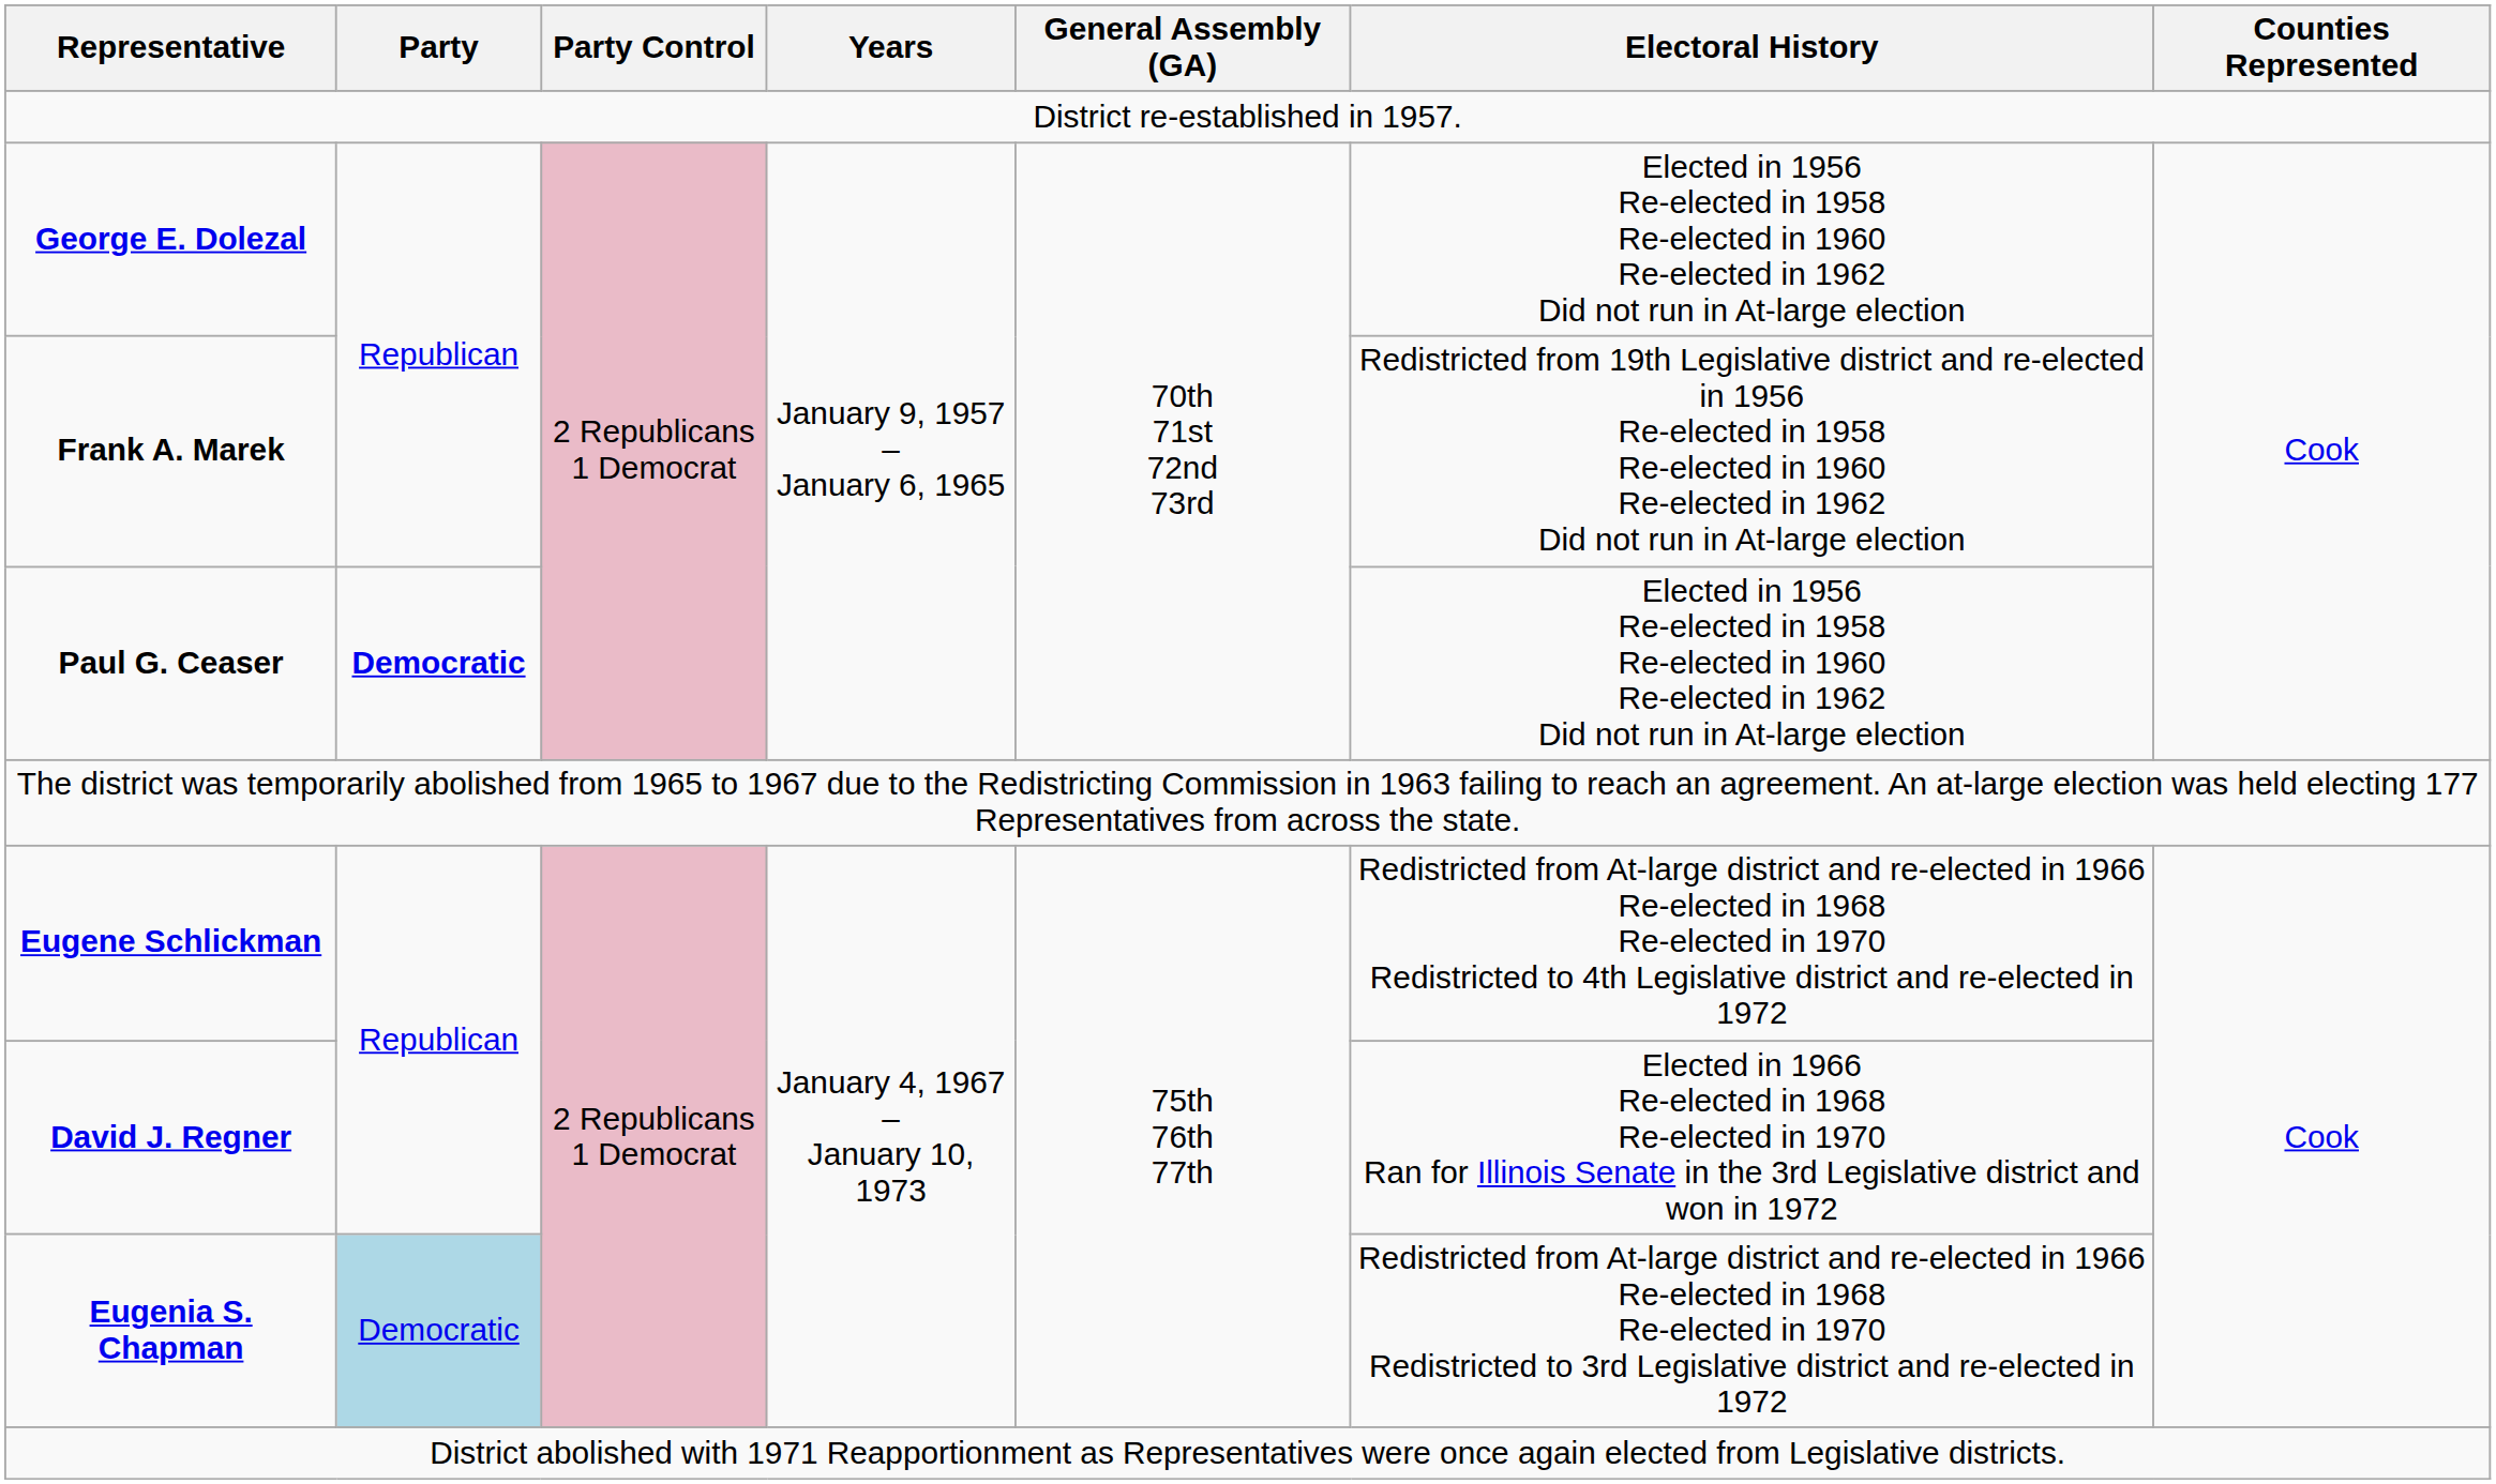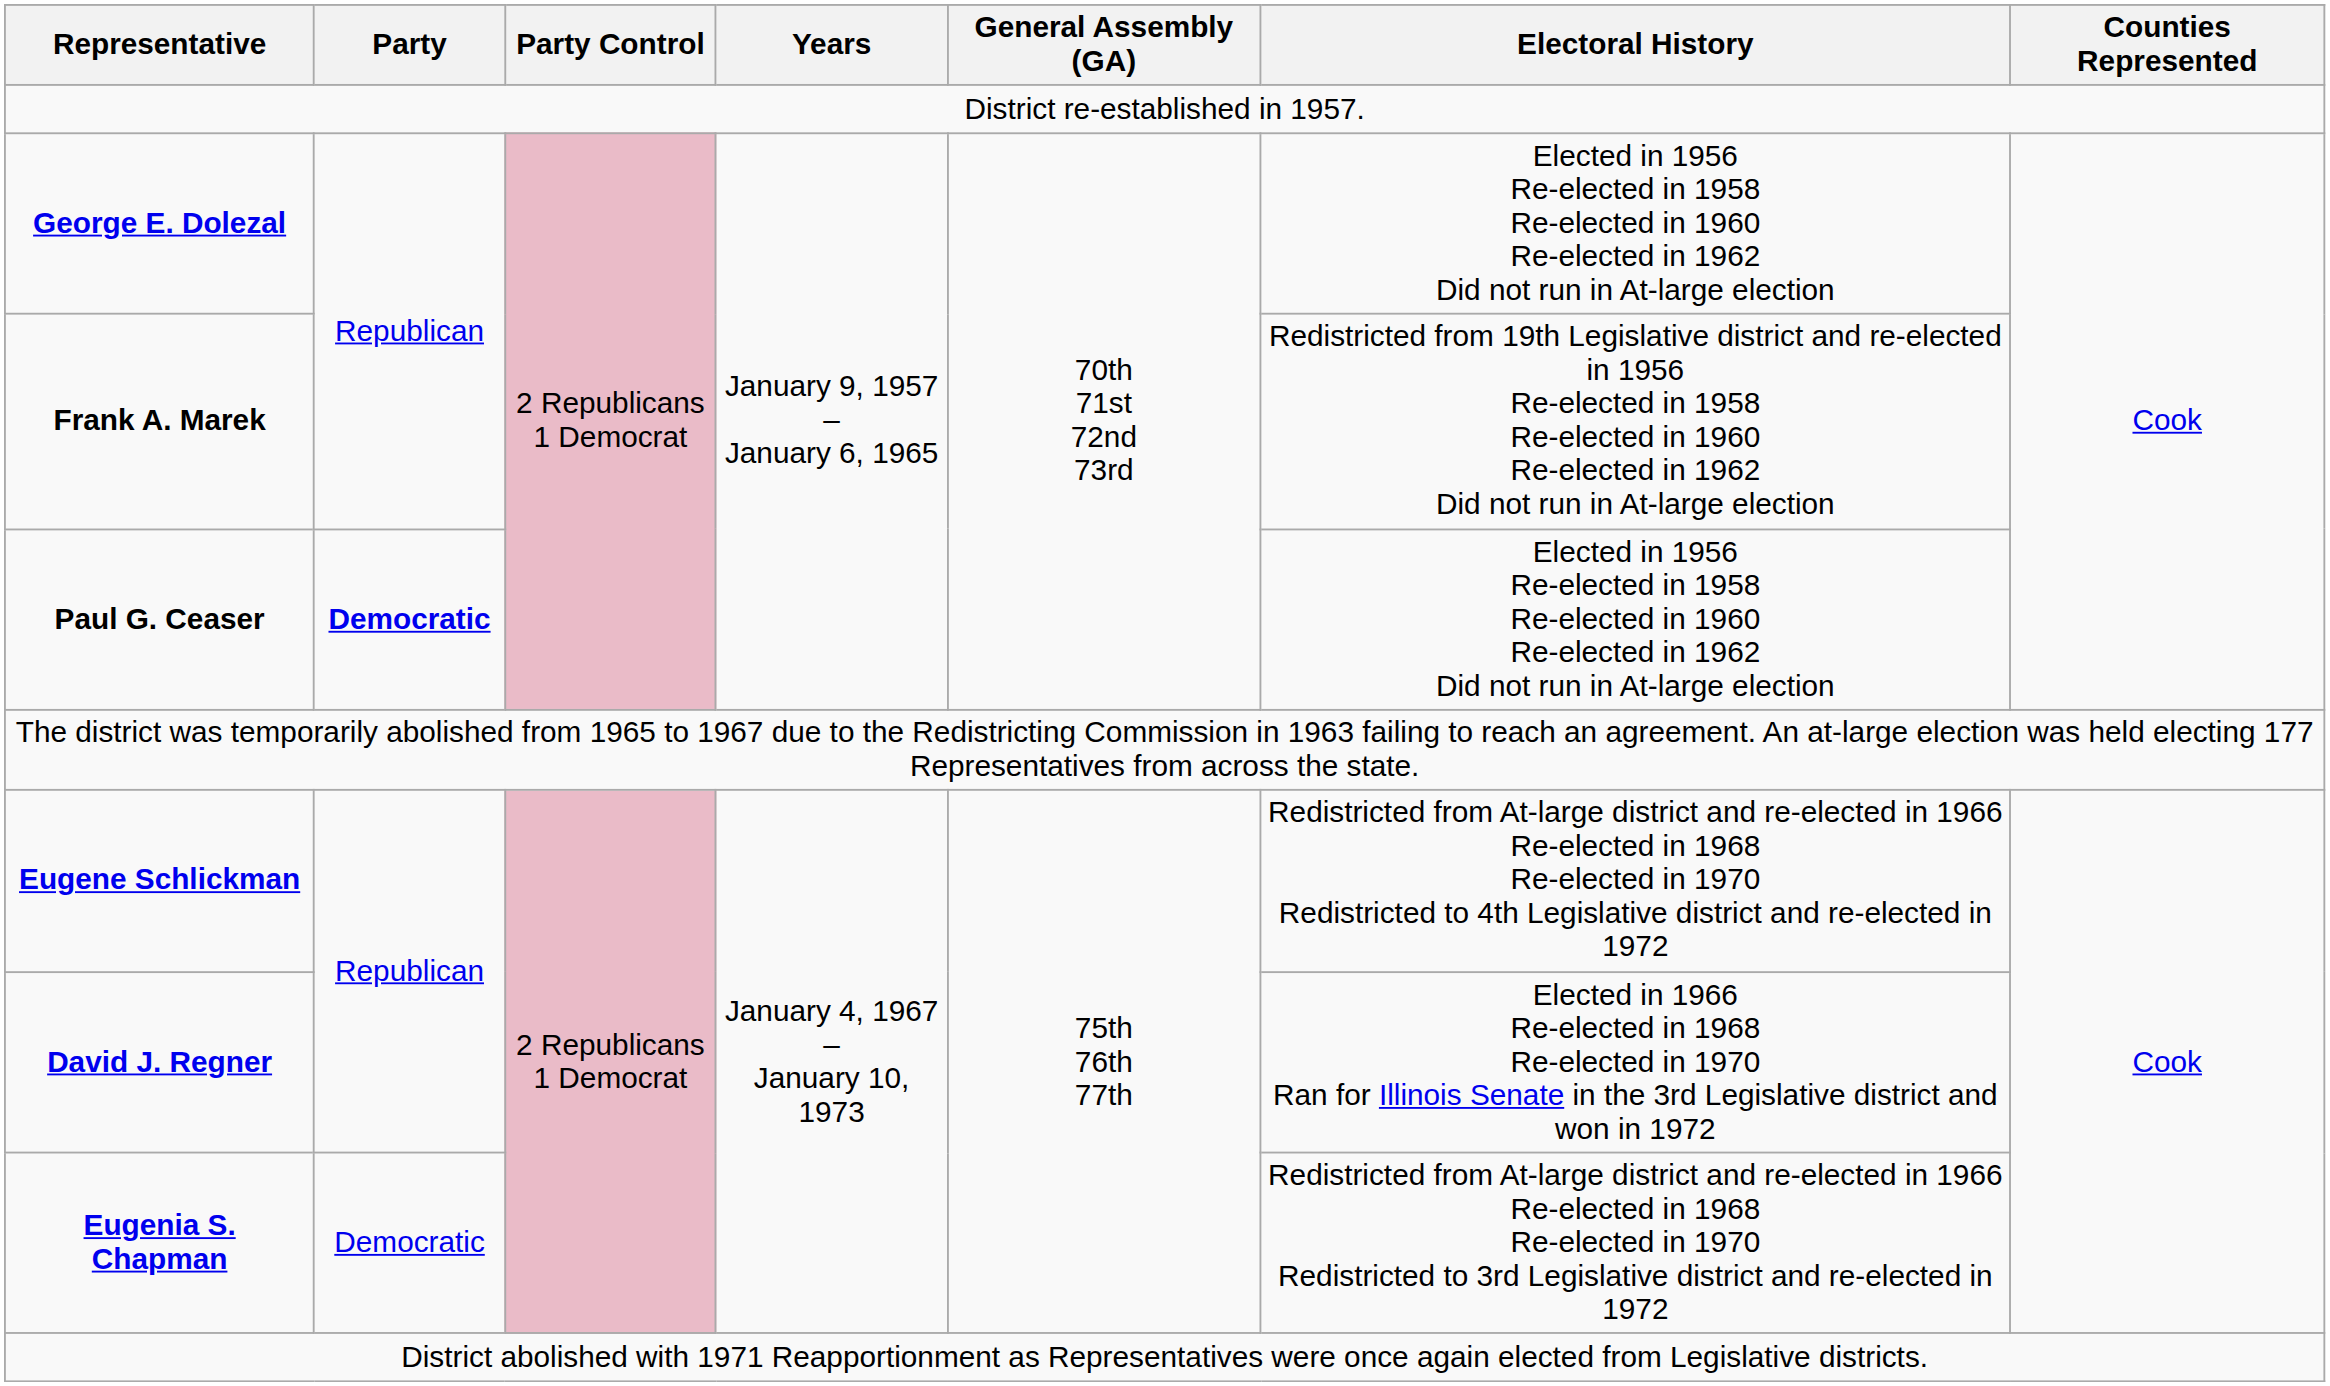Eugenia S. Chapman | Party: lightblue background -> no background
